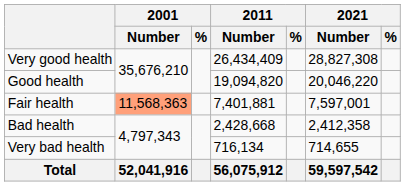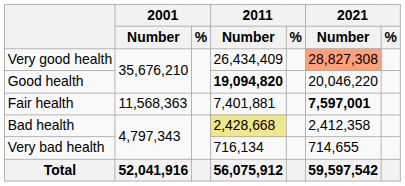Very good health | 2021 / Number: no background -> lightsalmon background
Good health | 2011 / Number: normal -> bold
Fair health | 2001 / Number: lightsalmon background -> no background
Fair health | 2021 / Number: normal -> bold
Bad health | 2011 / Number: no background -> khaki background
